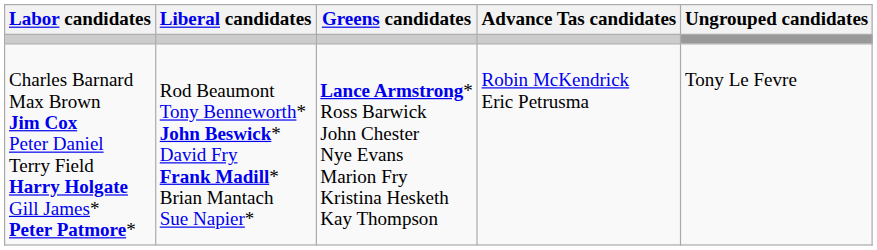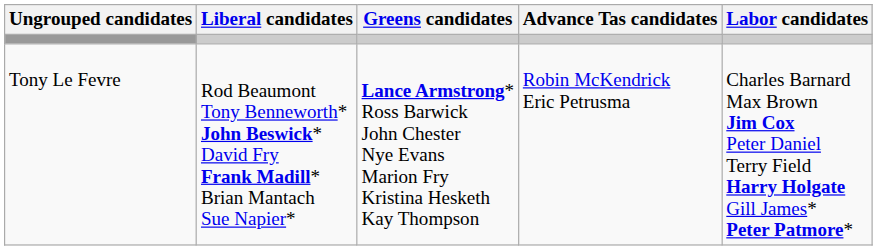columns swapped: Labor candidates <-> Ungrouped candidates
